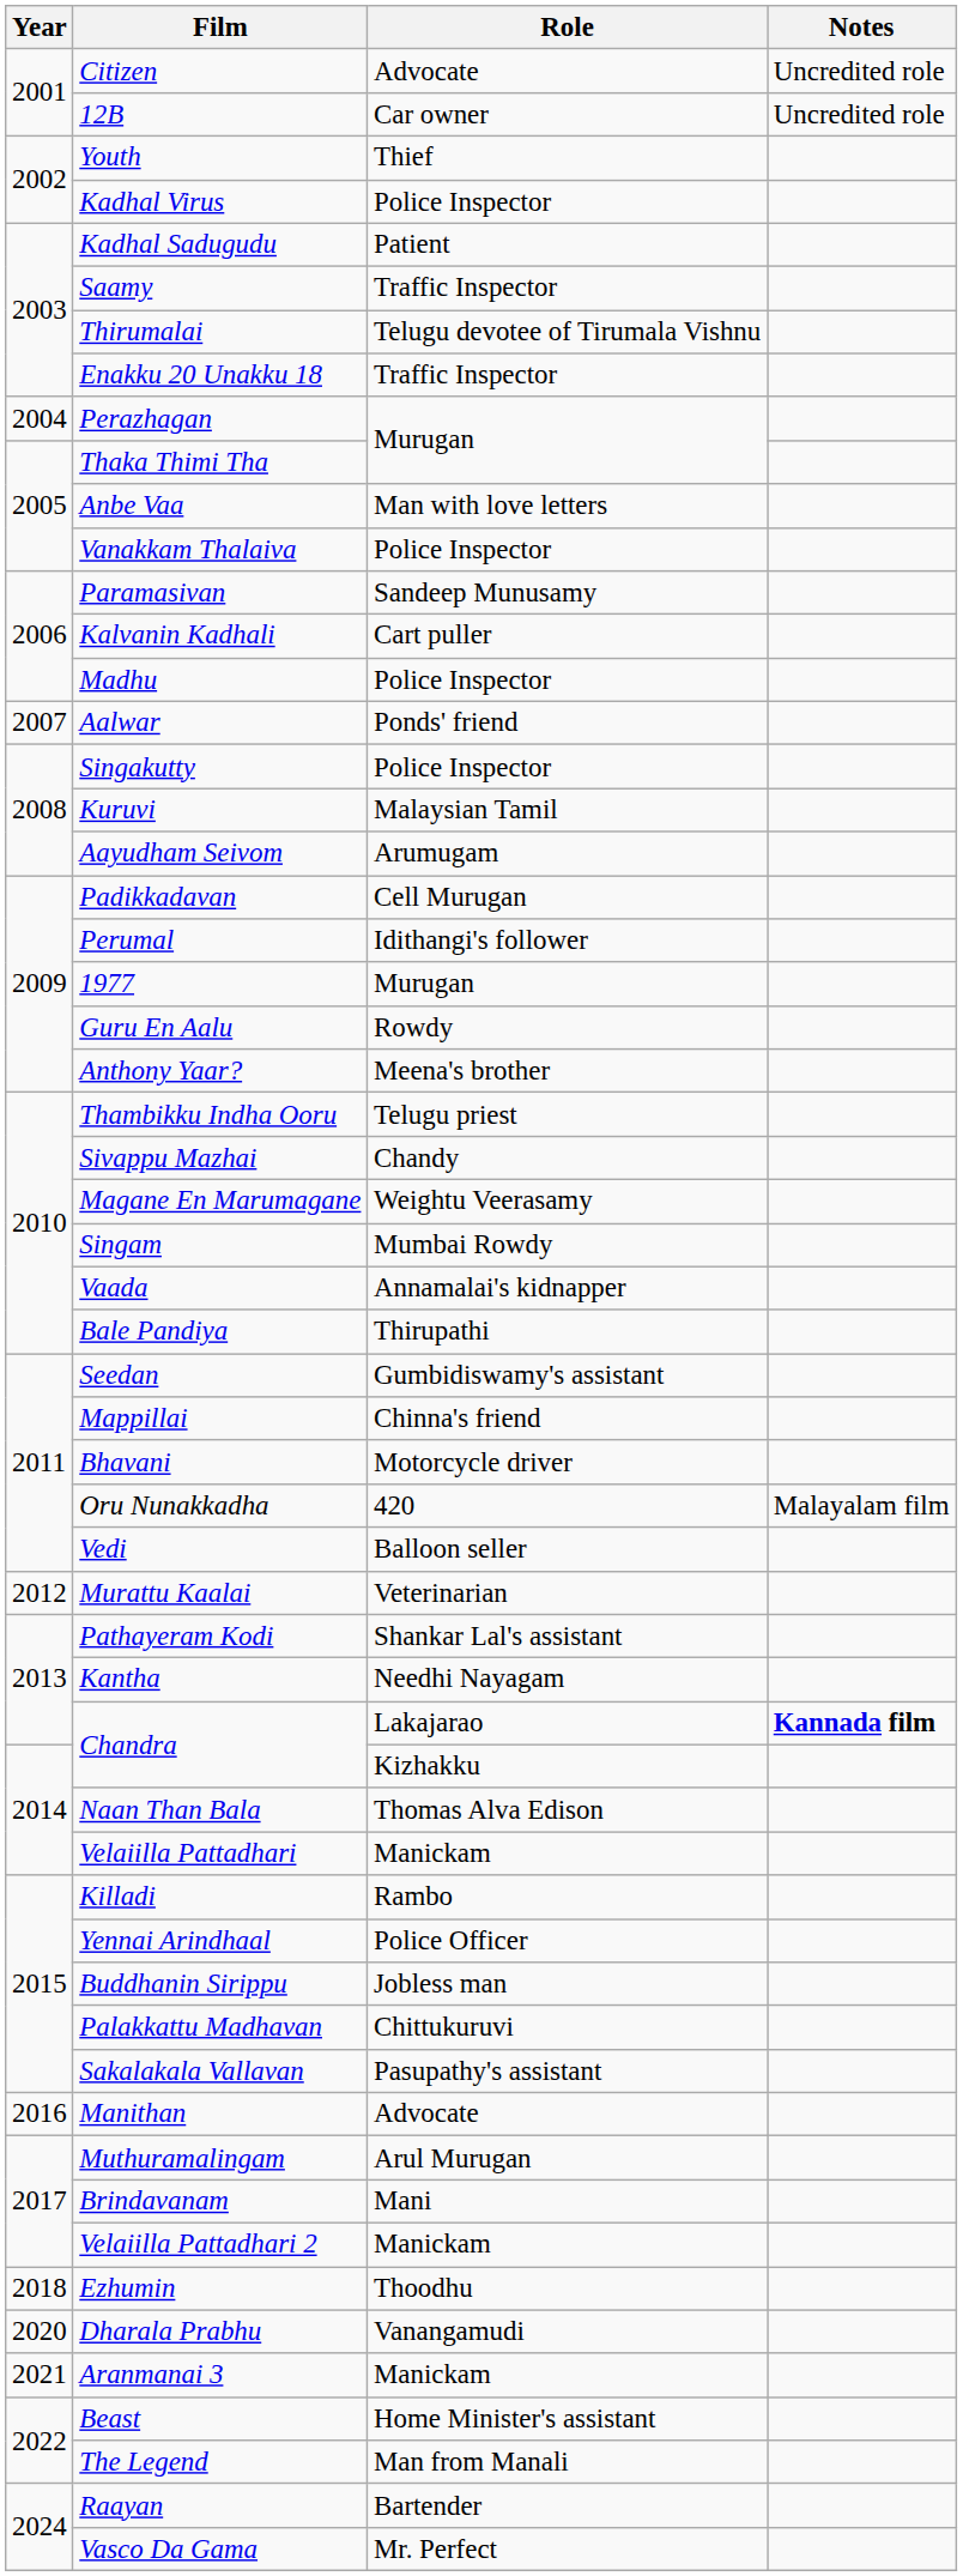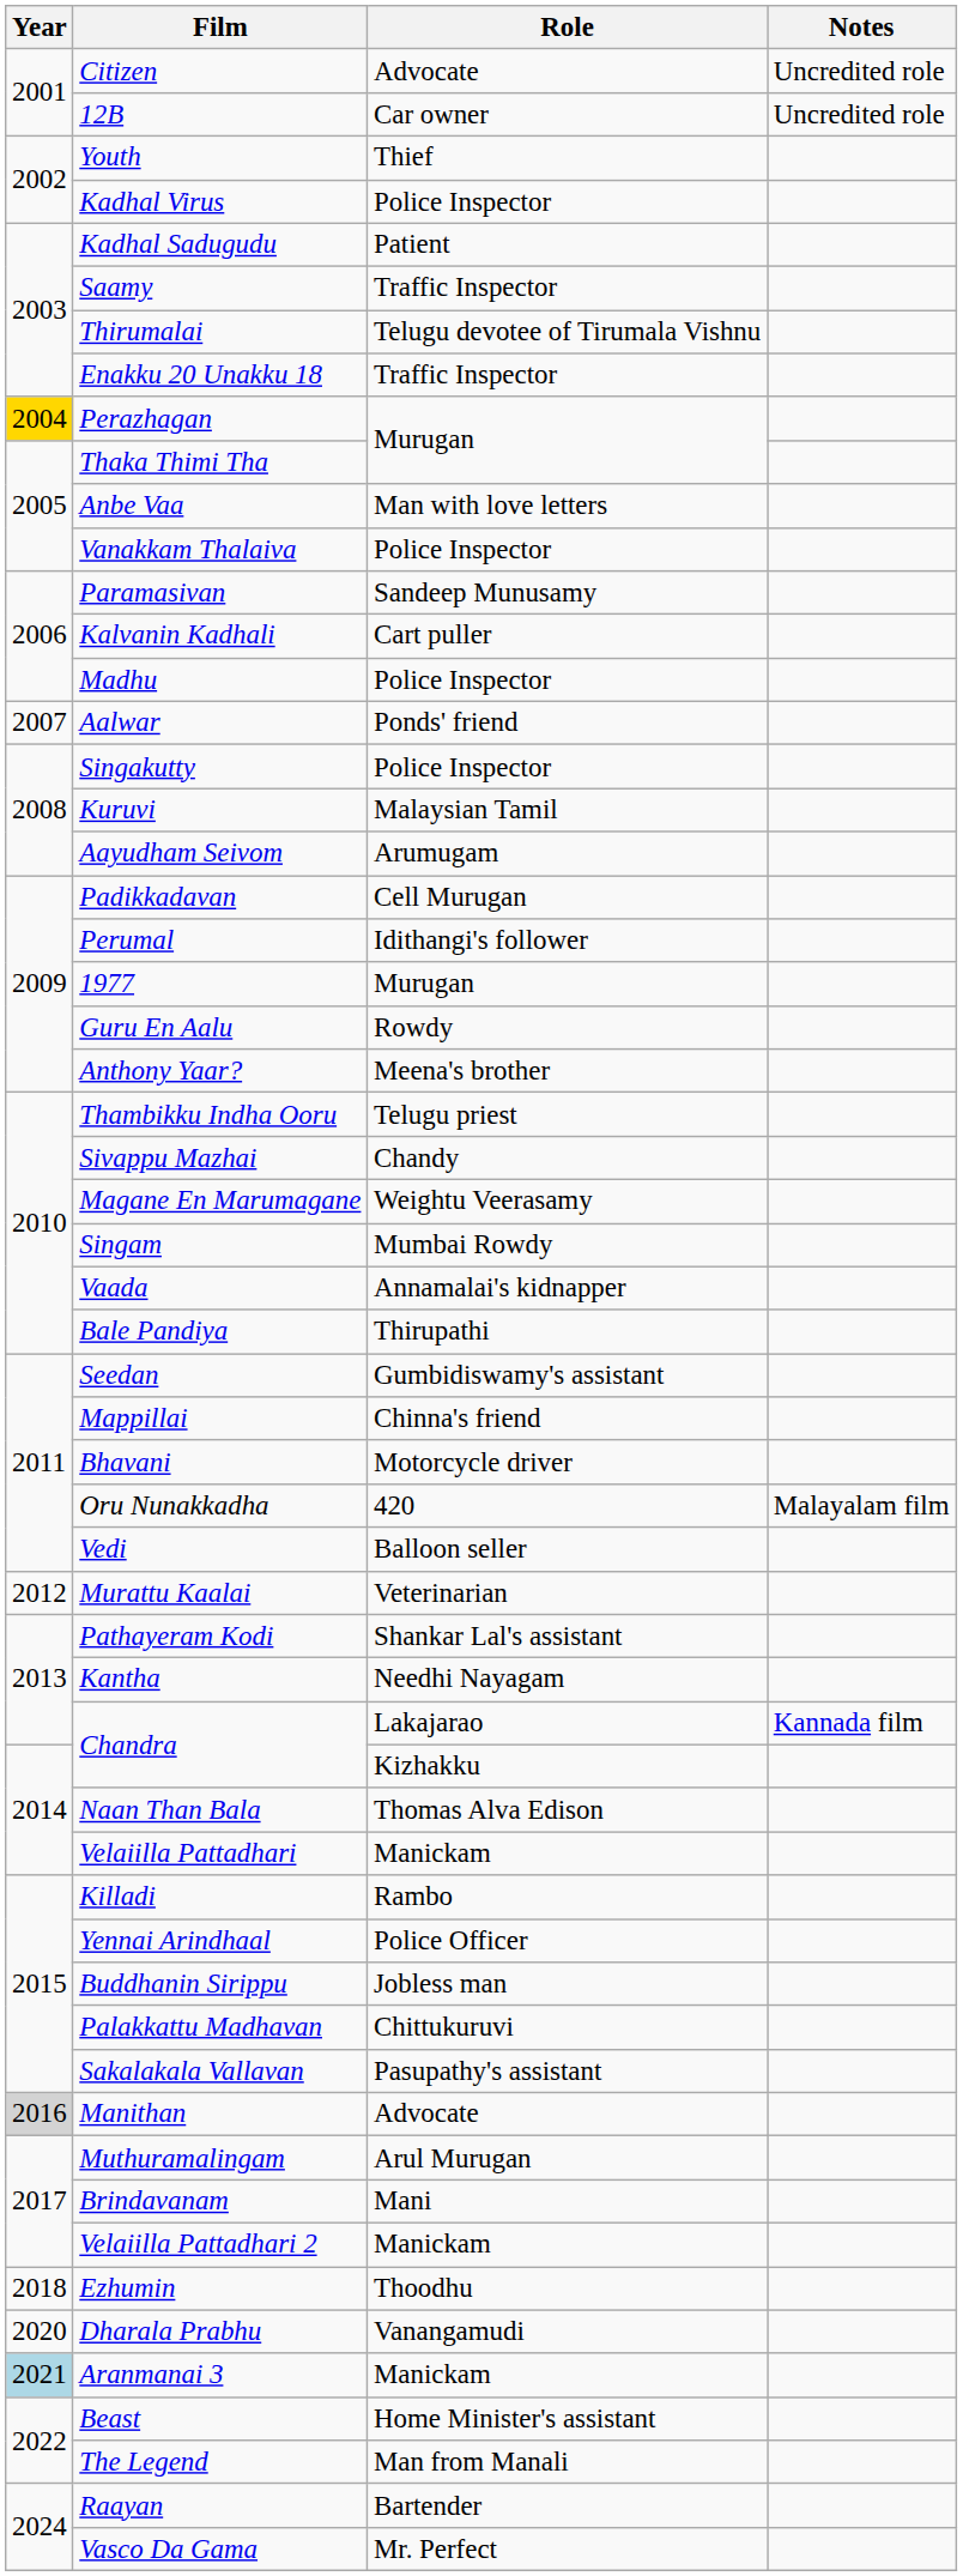Perazhagan | Year: no background -> gold background
Chandra / Lakajarao | Notes: bold -> normal
Manithan | Year: no background -> lightgrey background
Aranmanai 3 | Year: no background -> lightblue background
